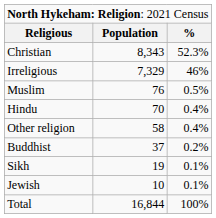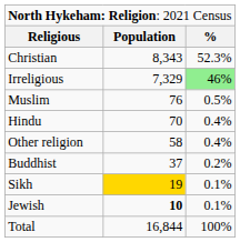Irreligious | column 3: no background -> lightgreen background
Sikh | column 2: no background -> gold background
Jewish | column 2: normal -> bold
